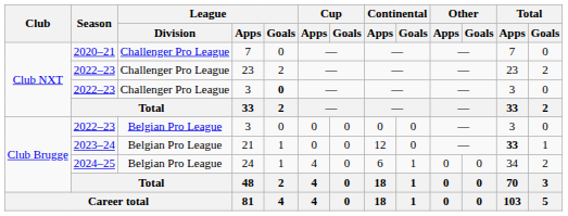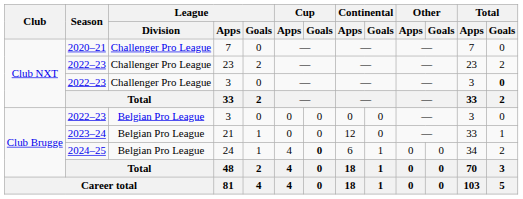Club NXT / 3 | League / Goals: bold -> normal
Club NXT / 3 | Total / Goals: normal -> bold
21 | Total / Apps: bold -> normal
24 | Cup / Goals: normal -> bold
